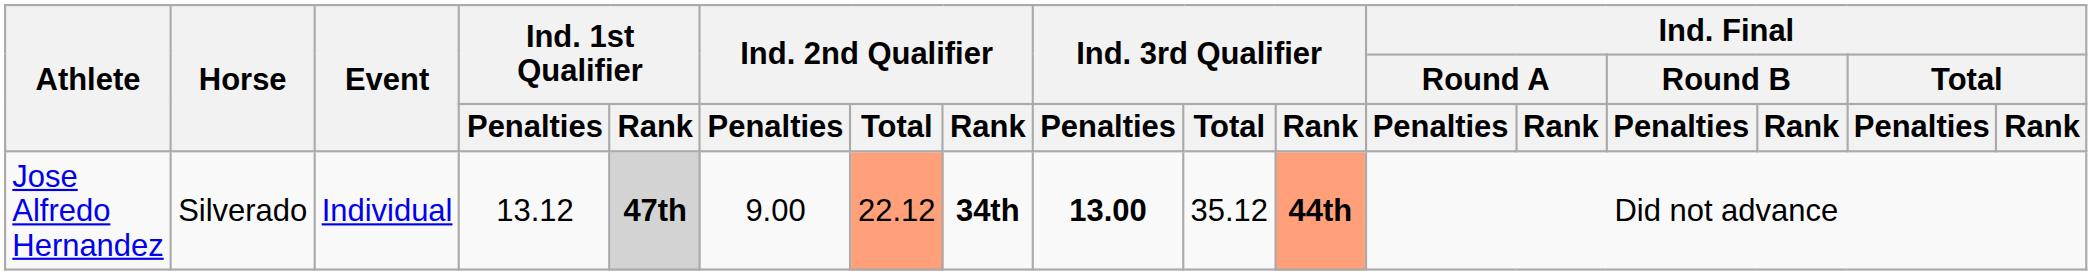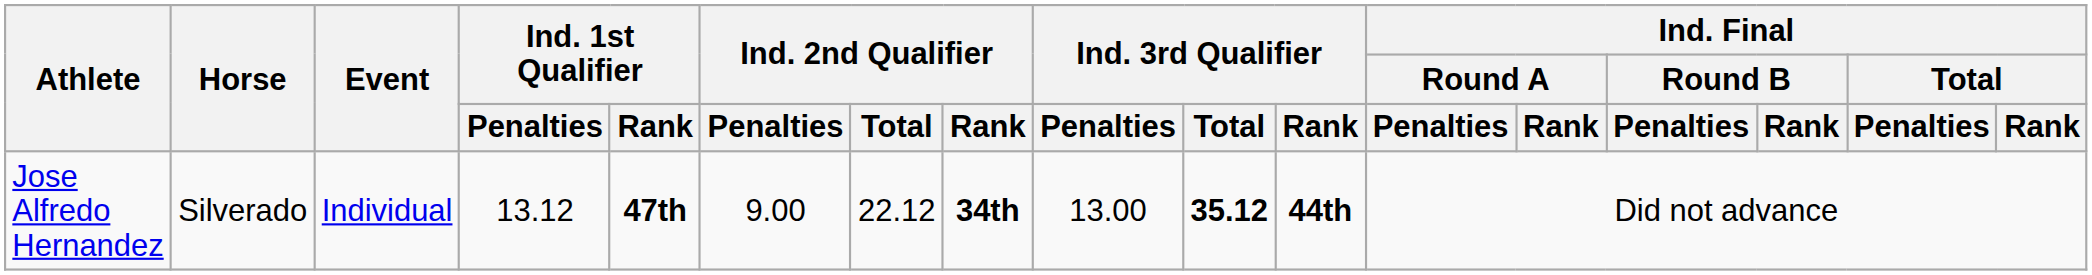Jose Alfredo Hernandez | Ind. 1st Qualifier / Rank: lightgrey background -> no background
Jose Alfredo Hernandez | Ind. 2nd Qualifier / Total: lightsalmon background -> no background
Jose Alfredo Hernandez | Ind. 3rd Qualifier / Penalties: bold -> normal
Jose Alfredo Hernandez | Ind. 3rd Qualifier / Total: normal -> bold
Jose Alfredo Hernandez | Ind. 3rd Qualifier / Rank: lightsalmon background -> no background
